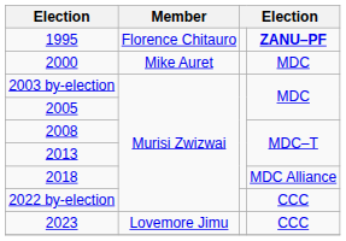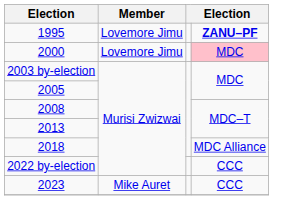1995 | Member: Florence Chitauro -> Lovemore Jimu
2000 | Member: Mike Auret -> Lovemore Jimu
2000 | column 4: no background -> pink background
2023 | Member: Lovemore Jimu -> Mike Auret
